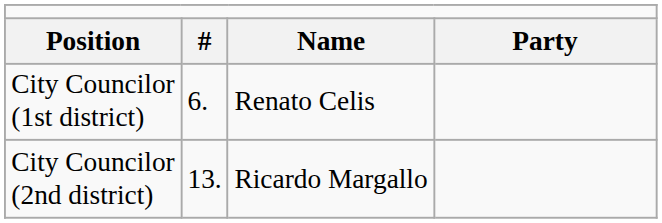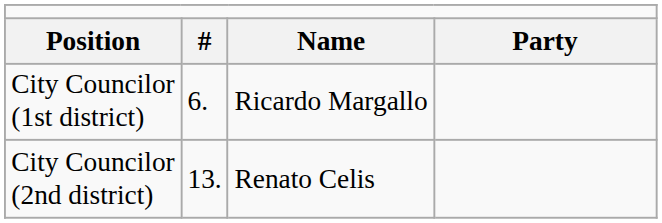City Councilor (1st district) | column 3: Renato Celis -> Ricardo Margallo
City Councilor (2nd district) | column 3: Ricardo Margallo -> Renato Celis
